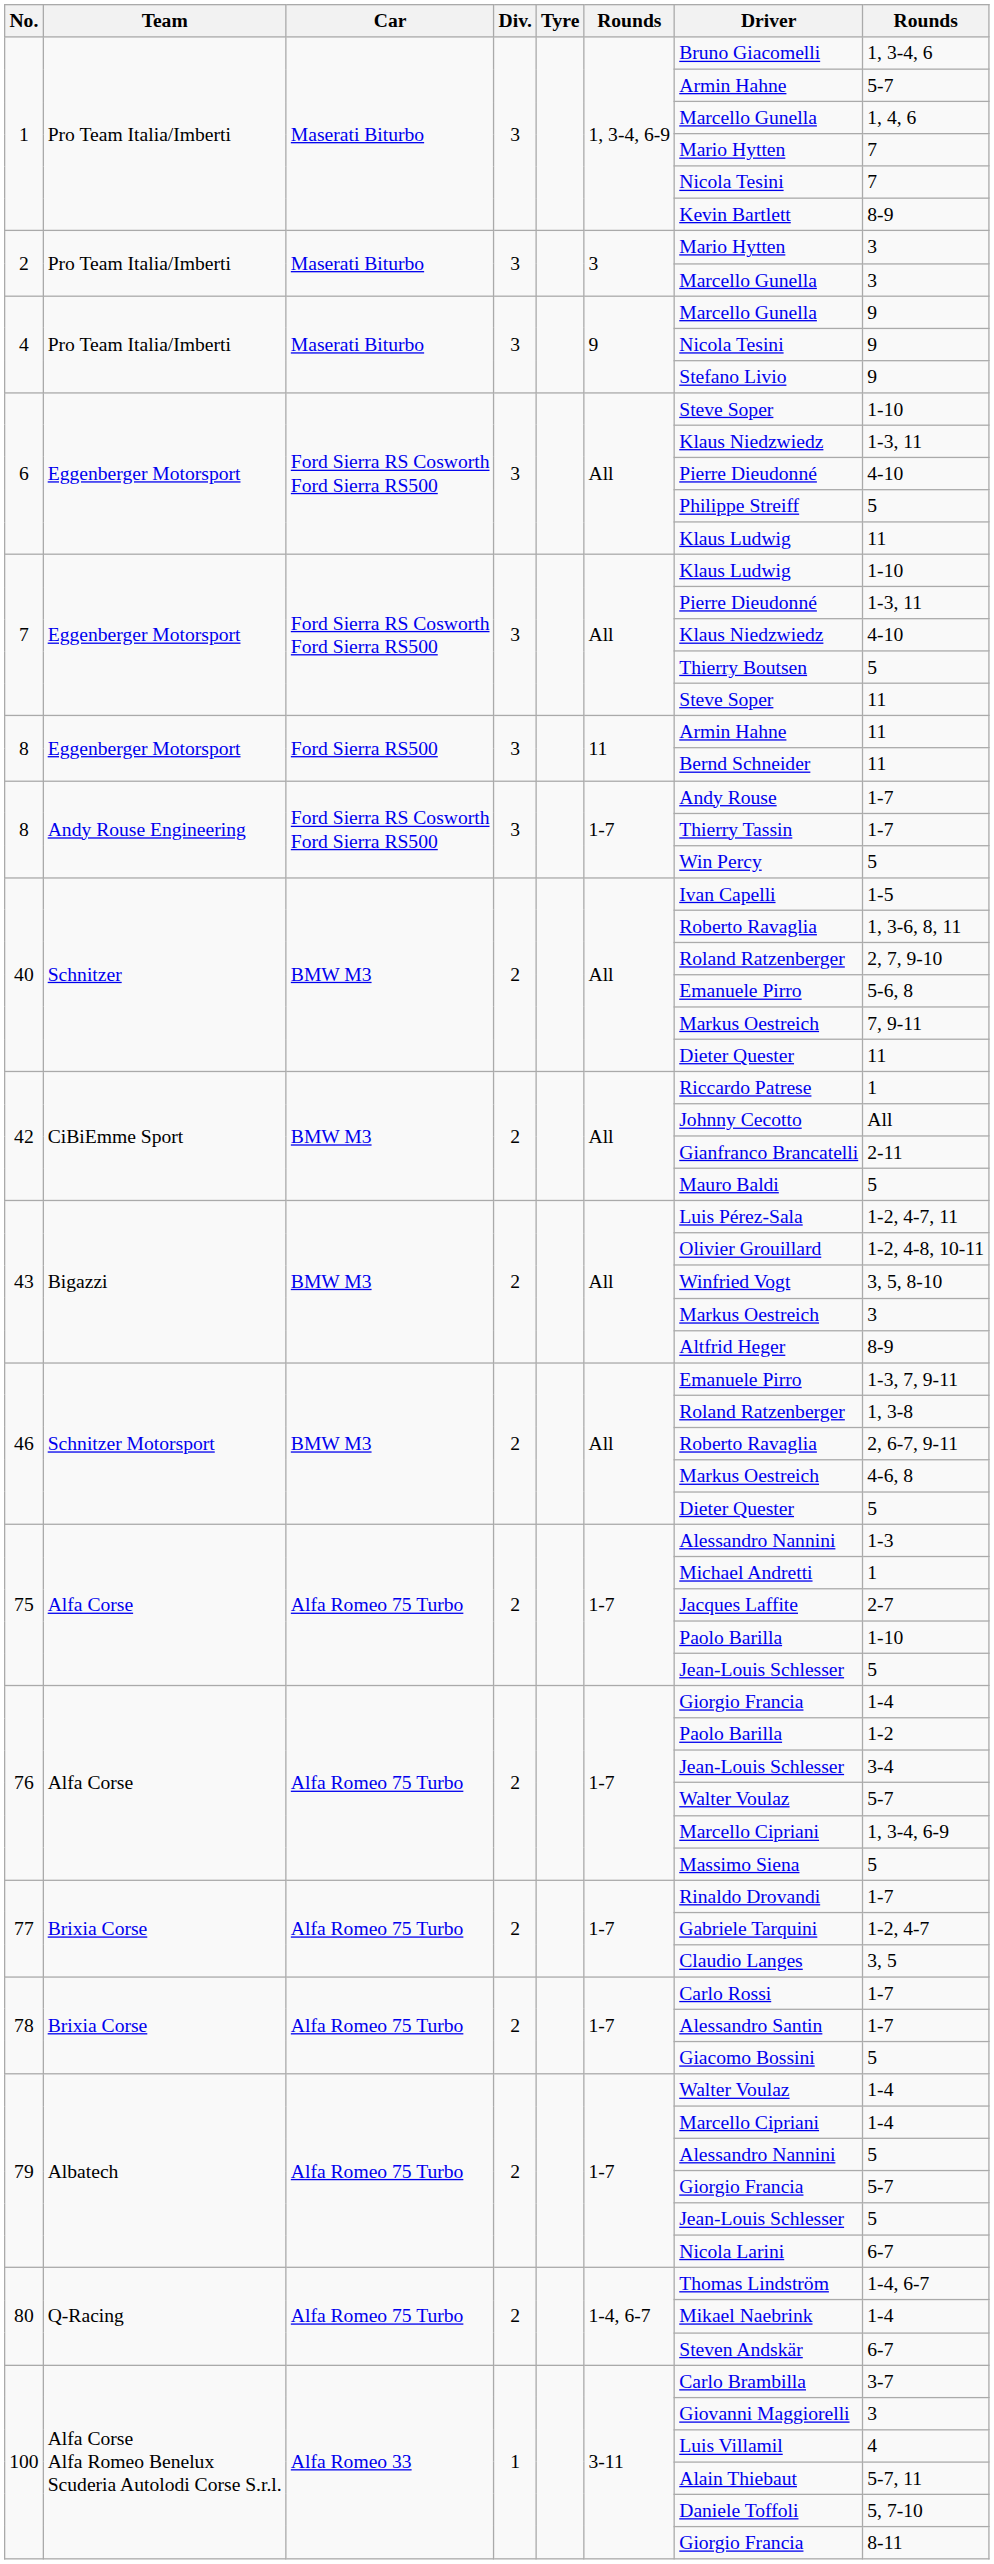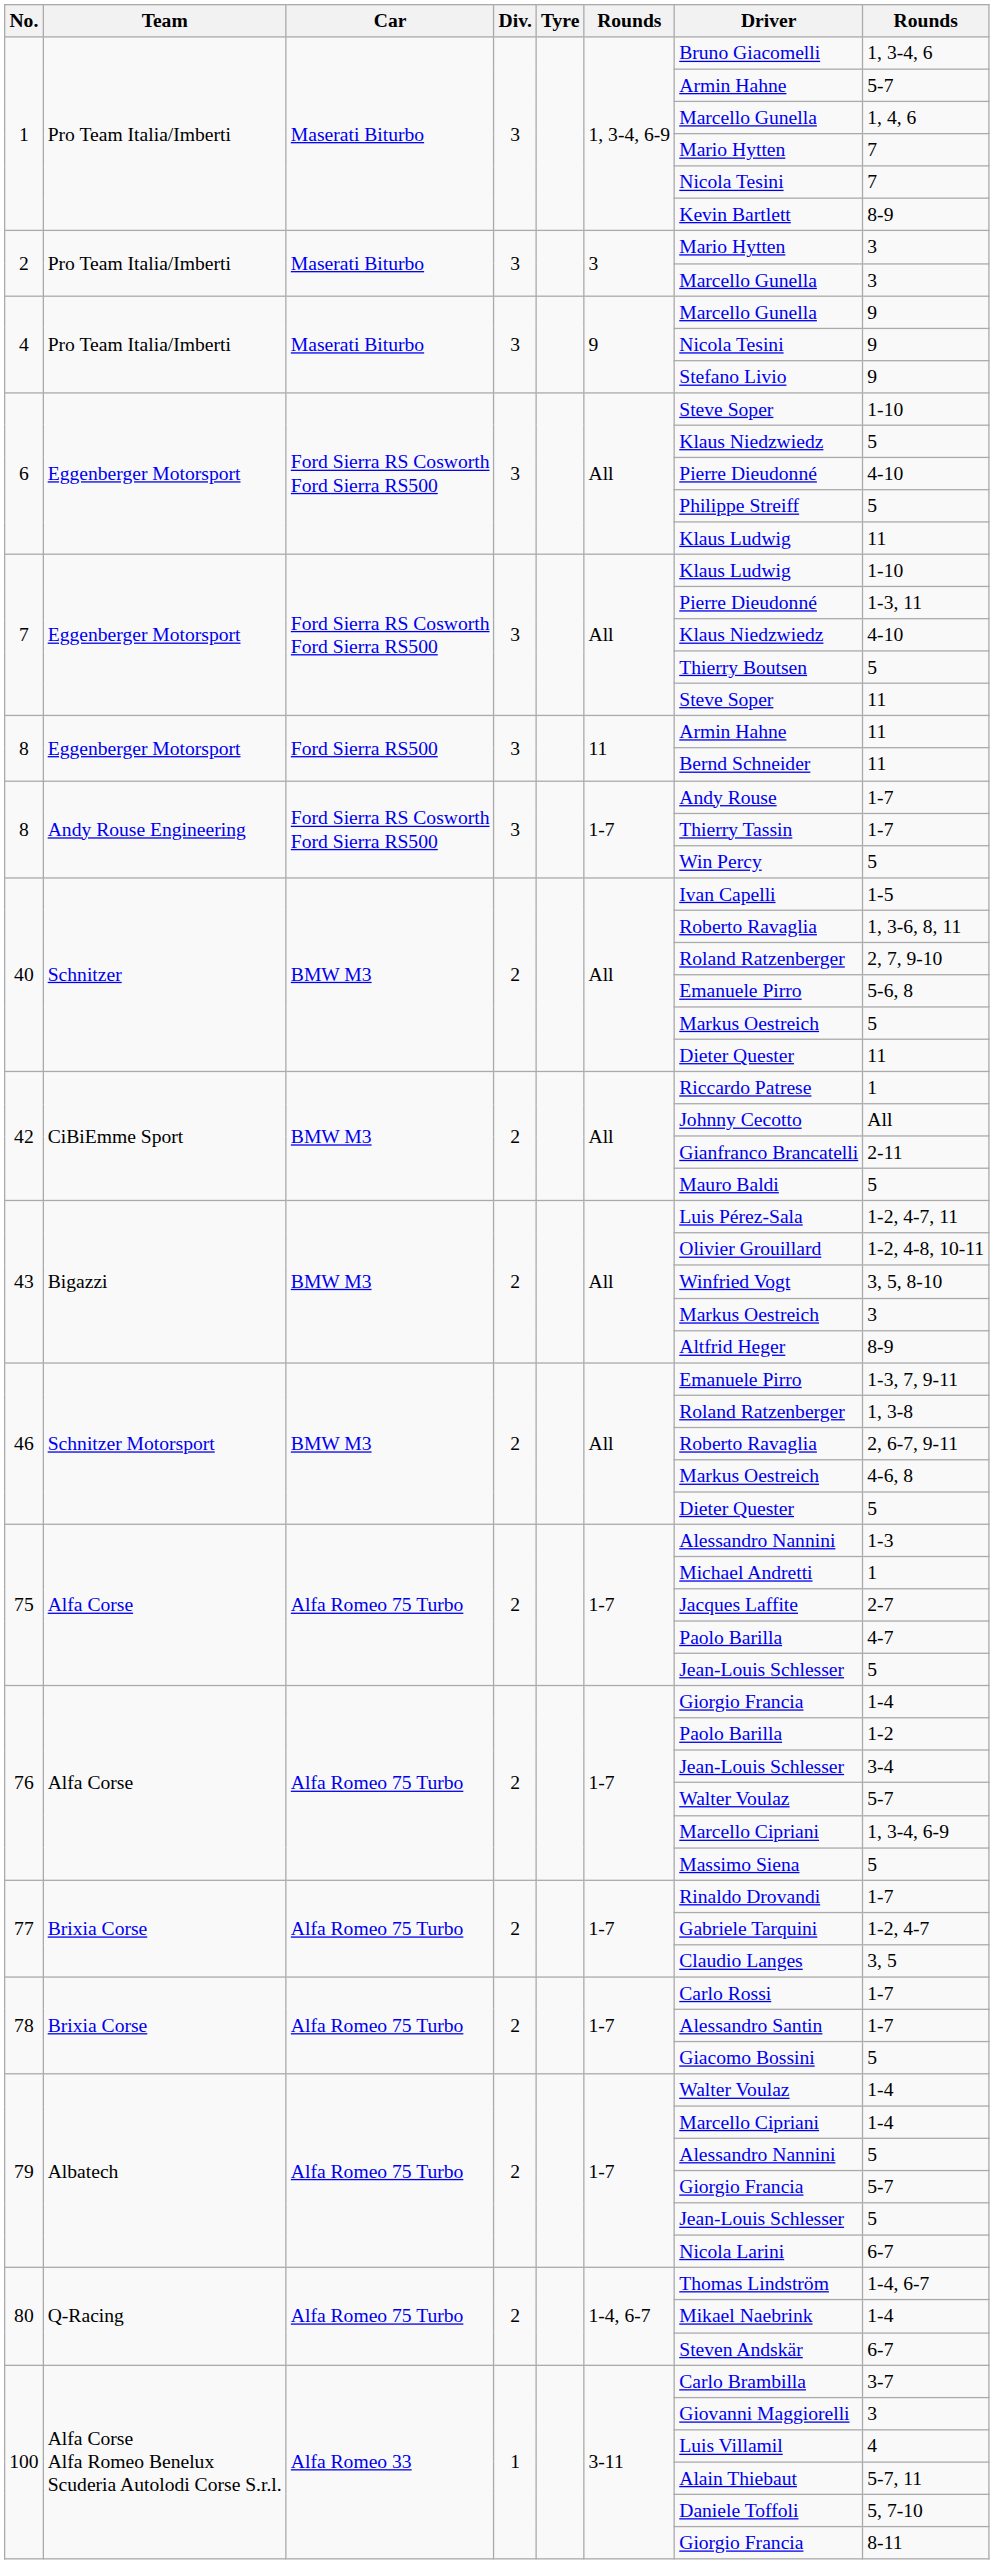row 14 | column 8: 1-3, 11 -> 5
row 32 | column 8: 7, 9-11 -> 5
row 51 | column 8: 1-10 -> 4-7
